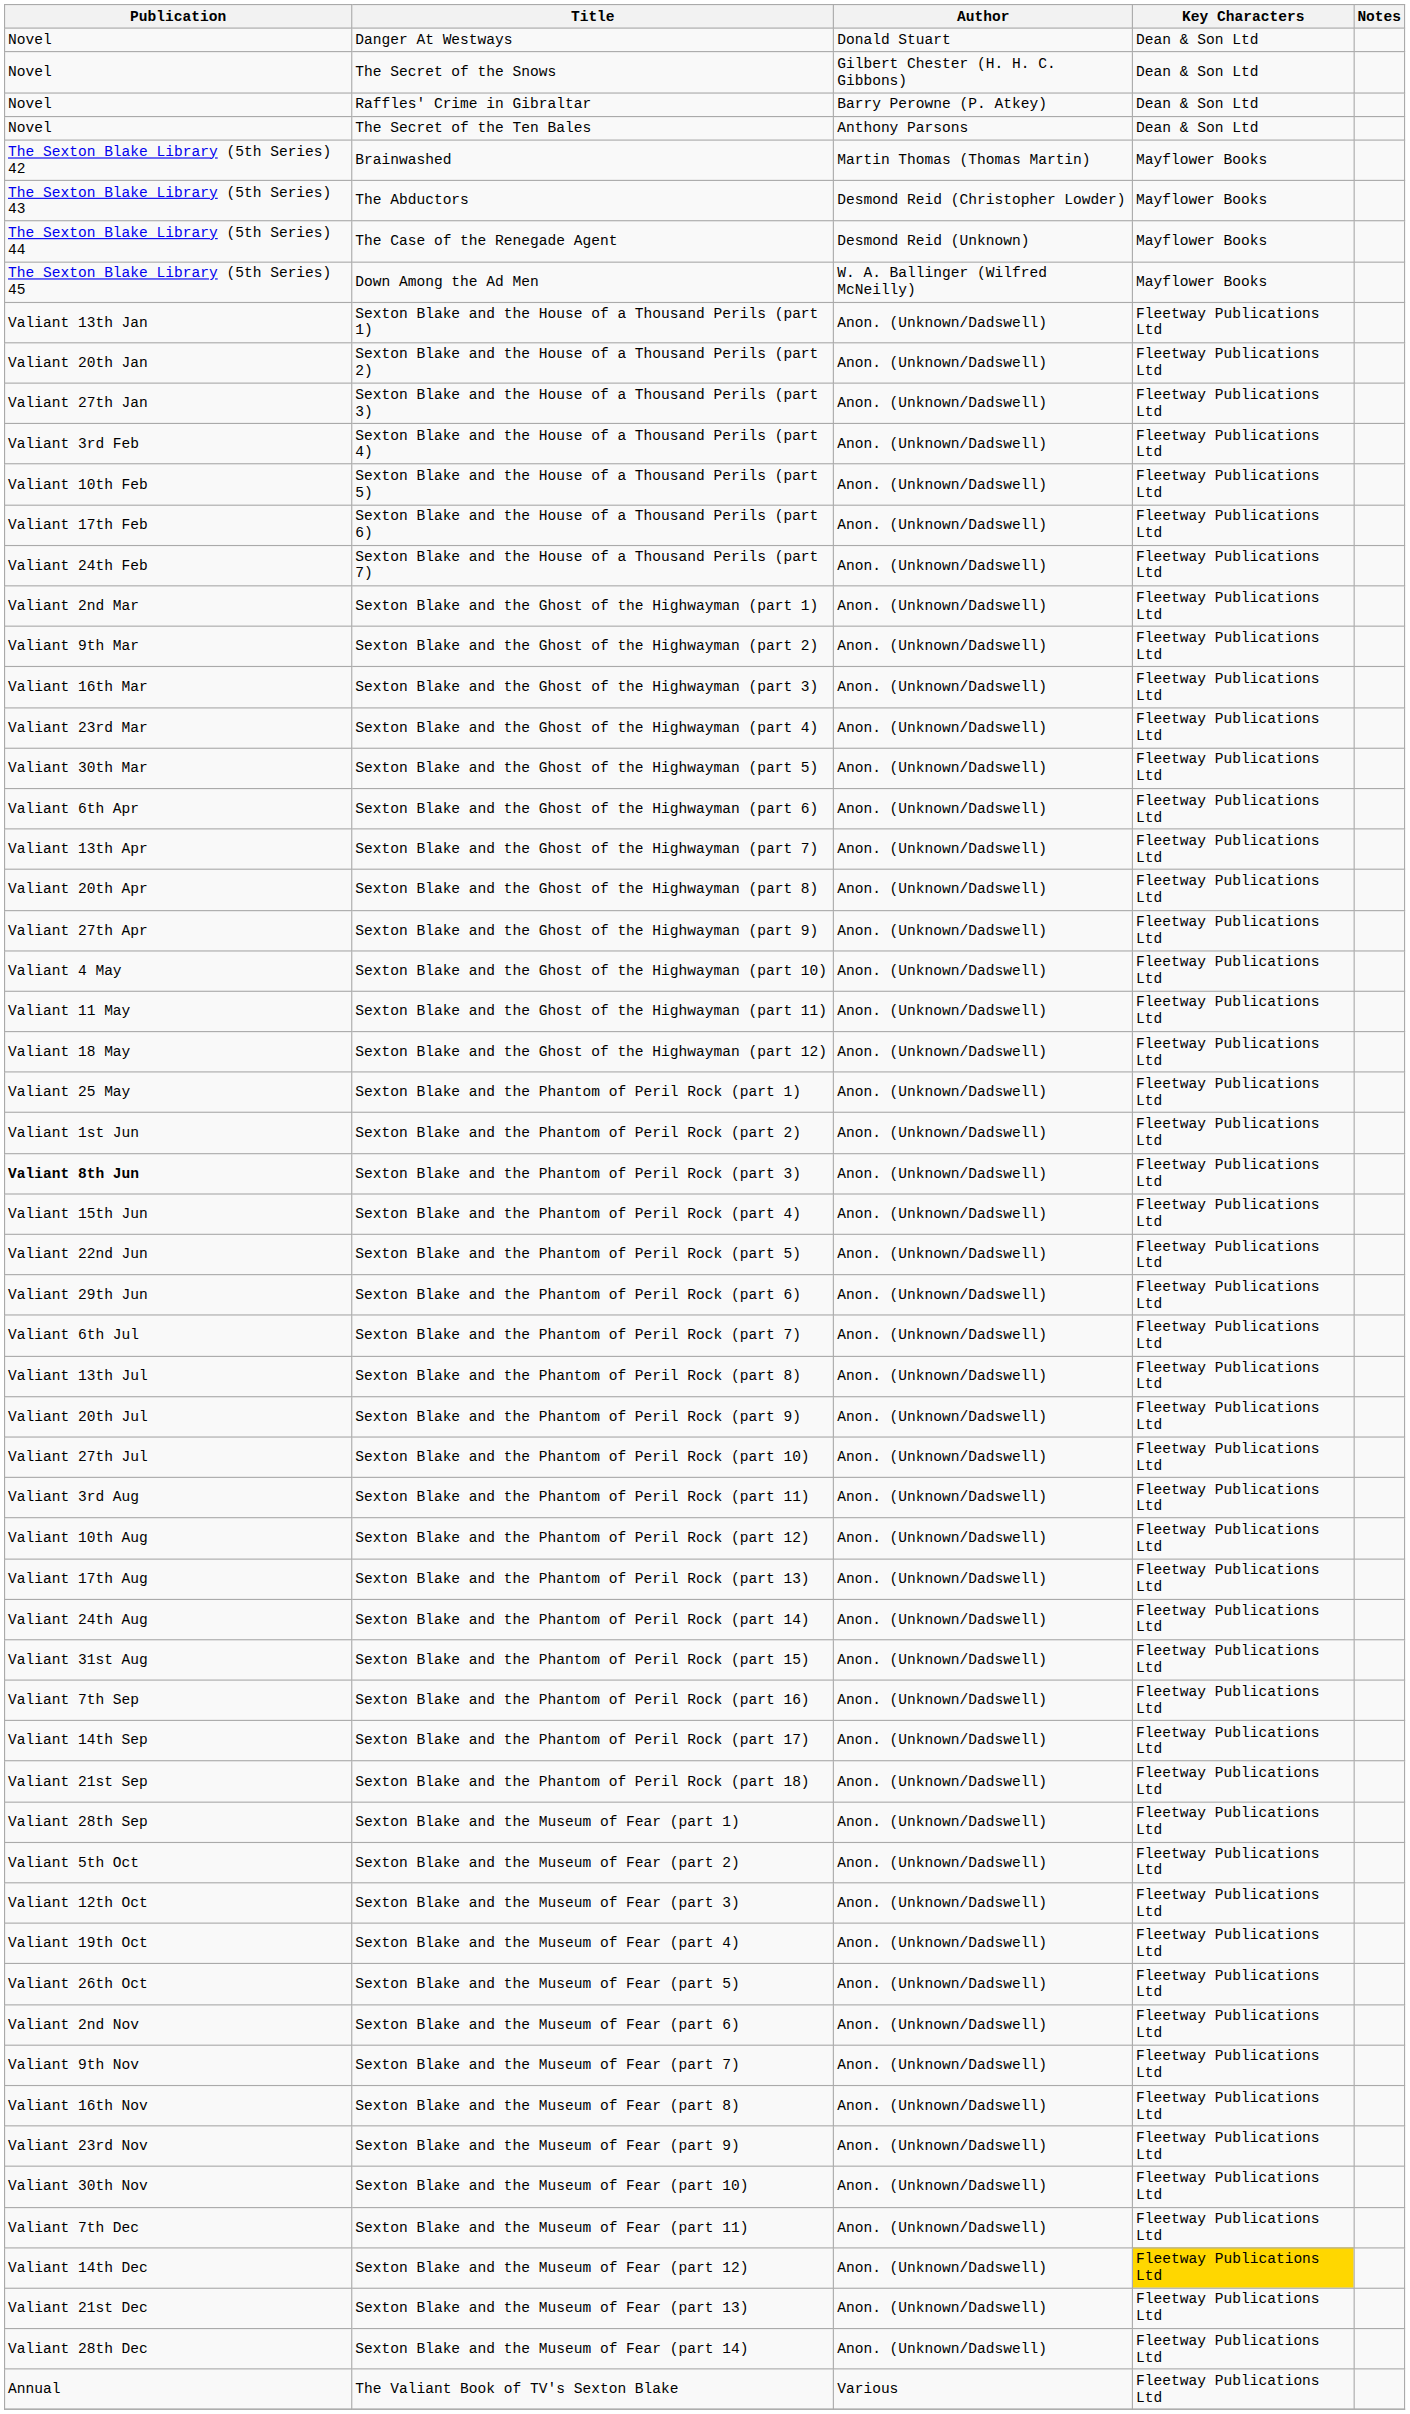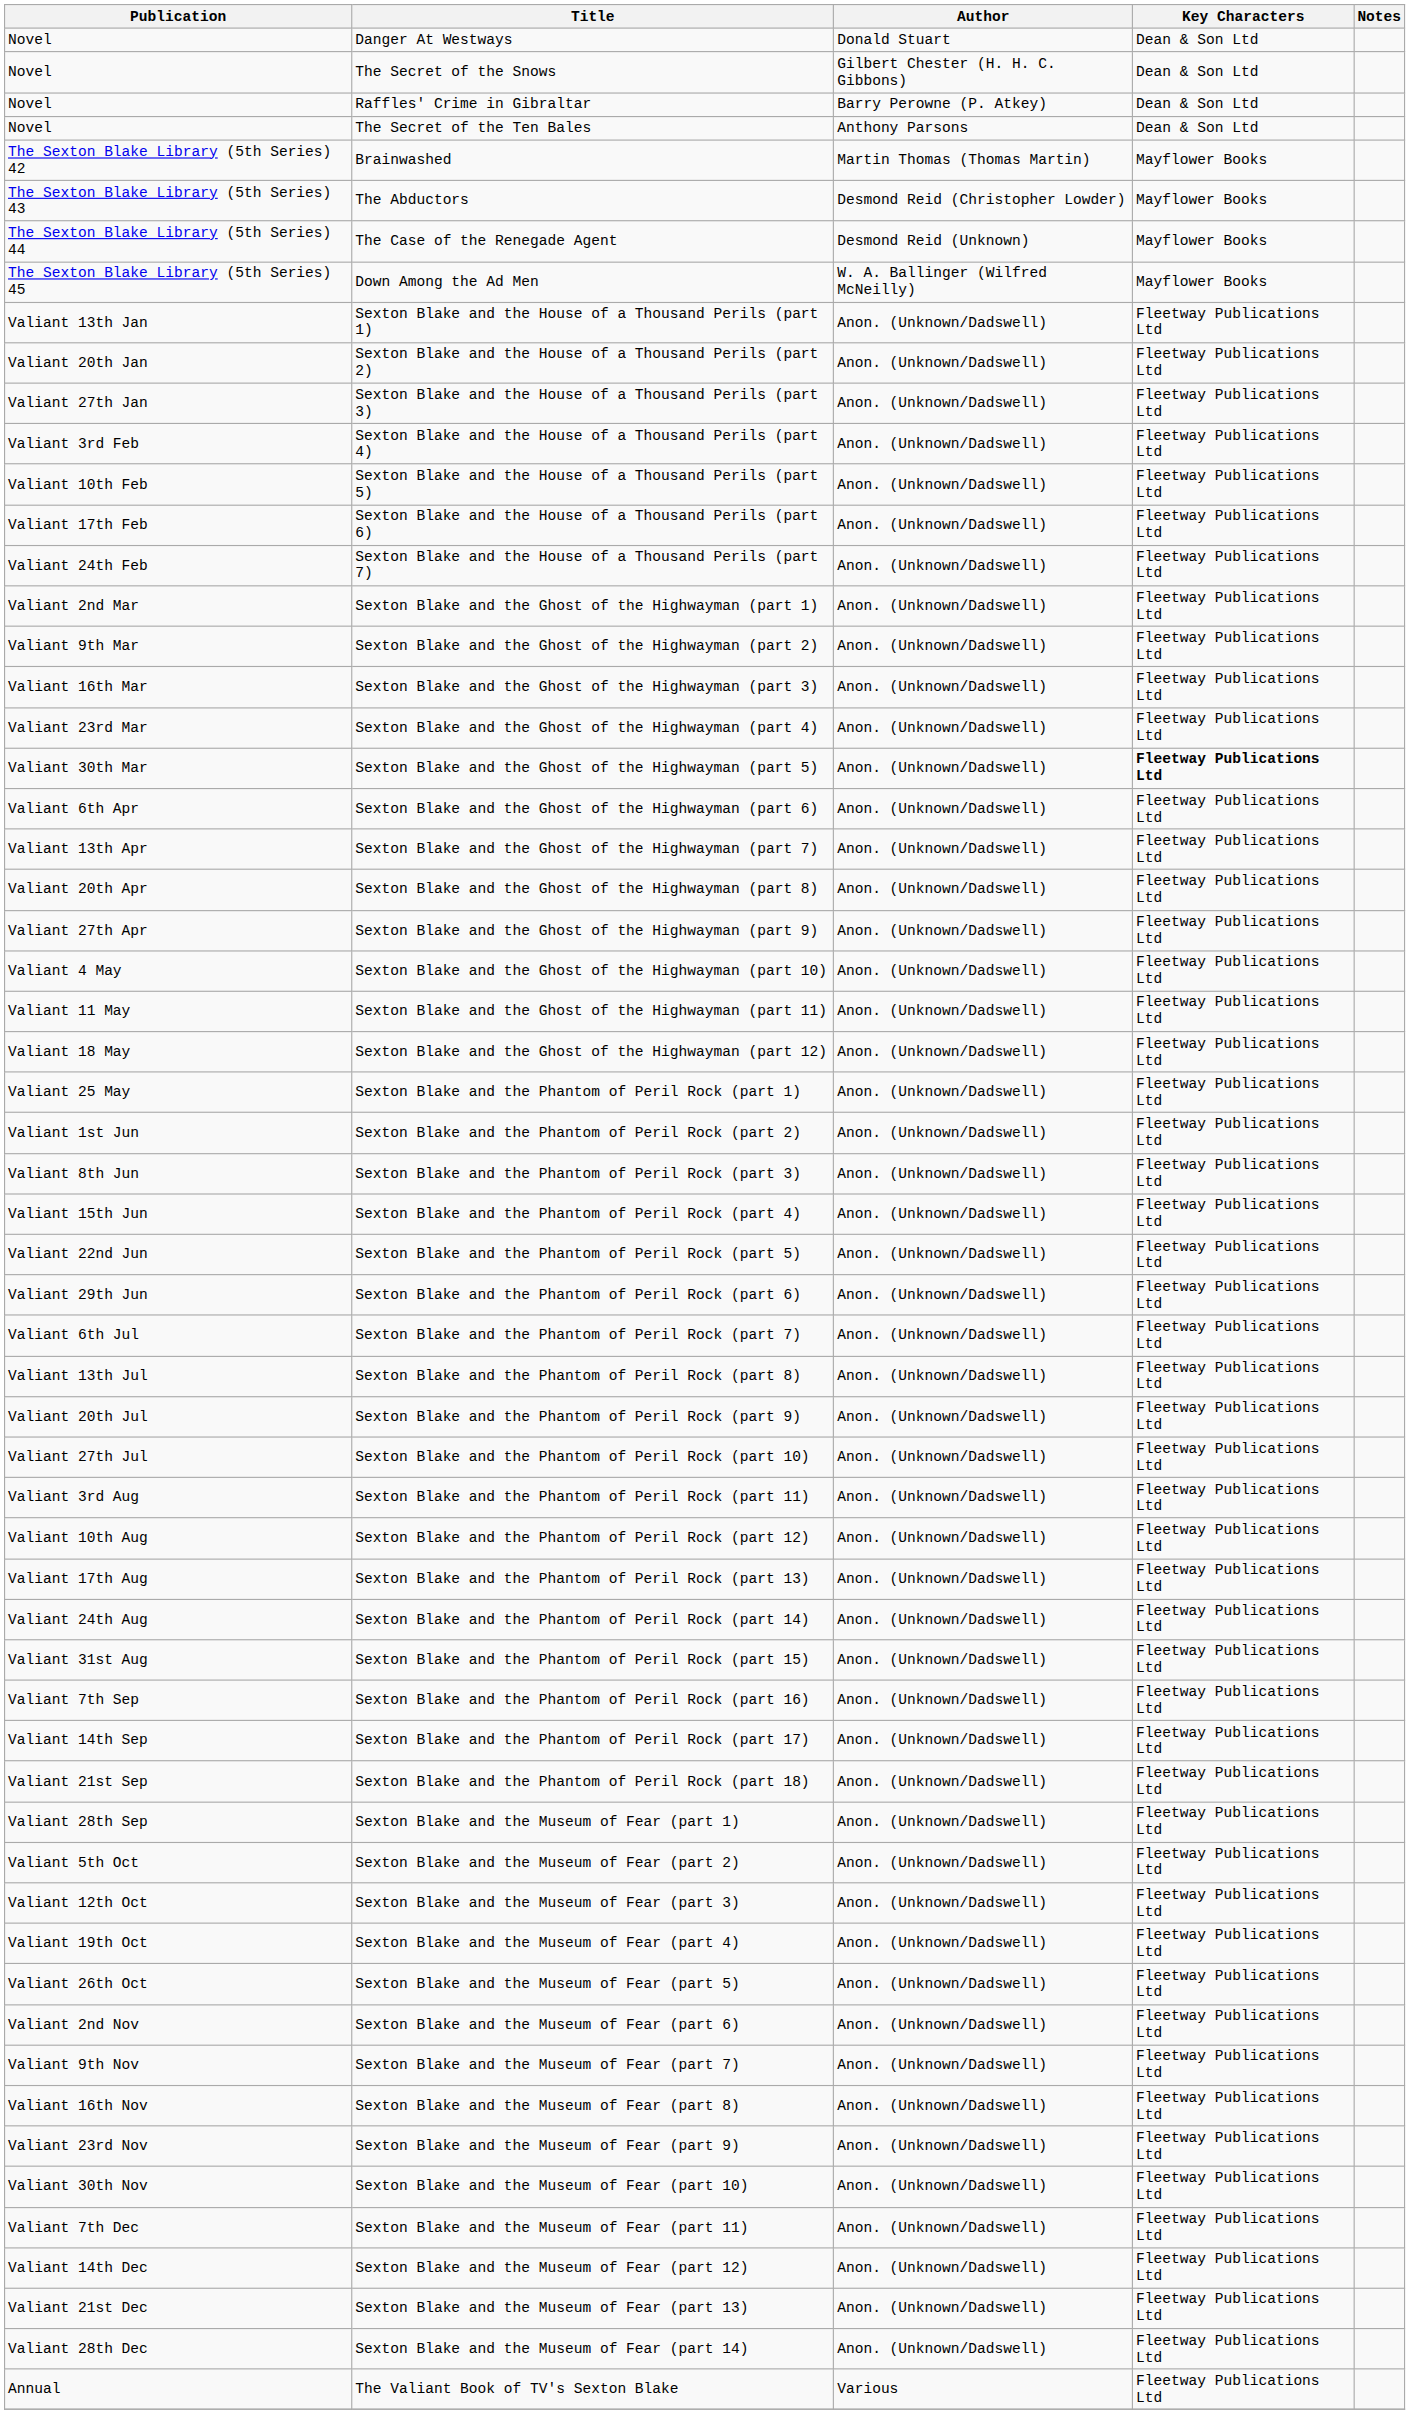Sexton Blake and the Ghost of the Highwayman (part 5) | Key Characters: normal -> bold
Sexton Blake and the Phantom of Peril Rock (part 3) | Publication: bold -> normal
Sexton Blake and the Museum of Fear (part 12) | Key Characters: gold background -> no background
